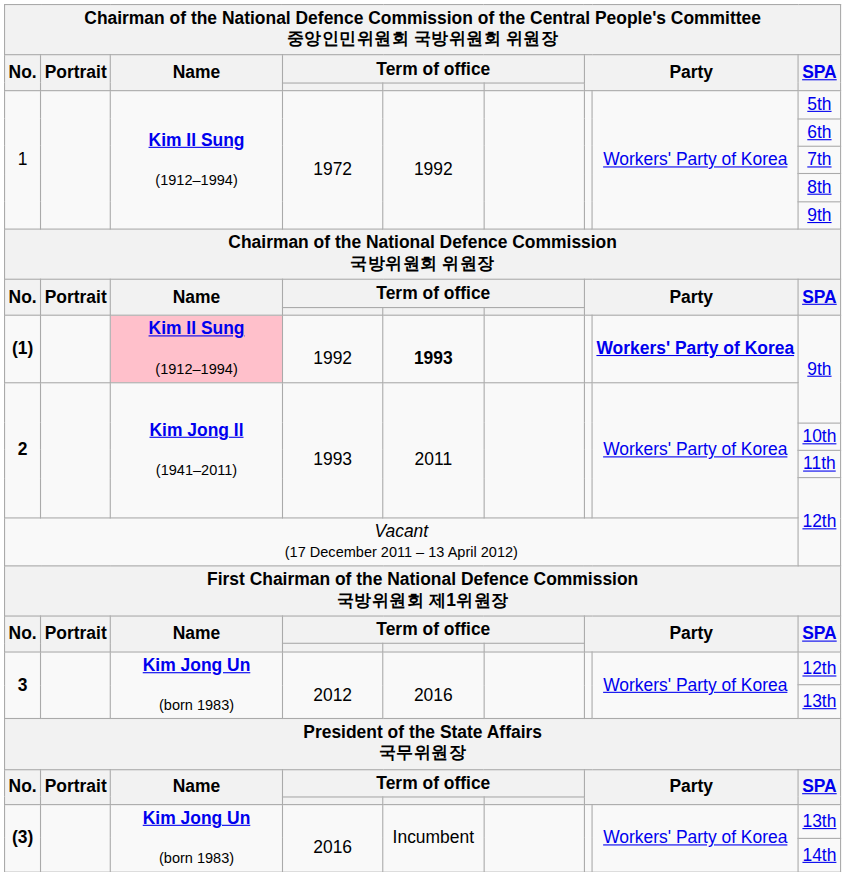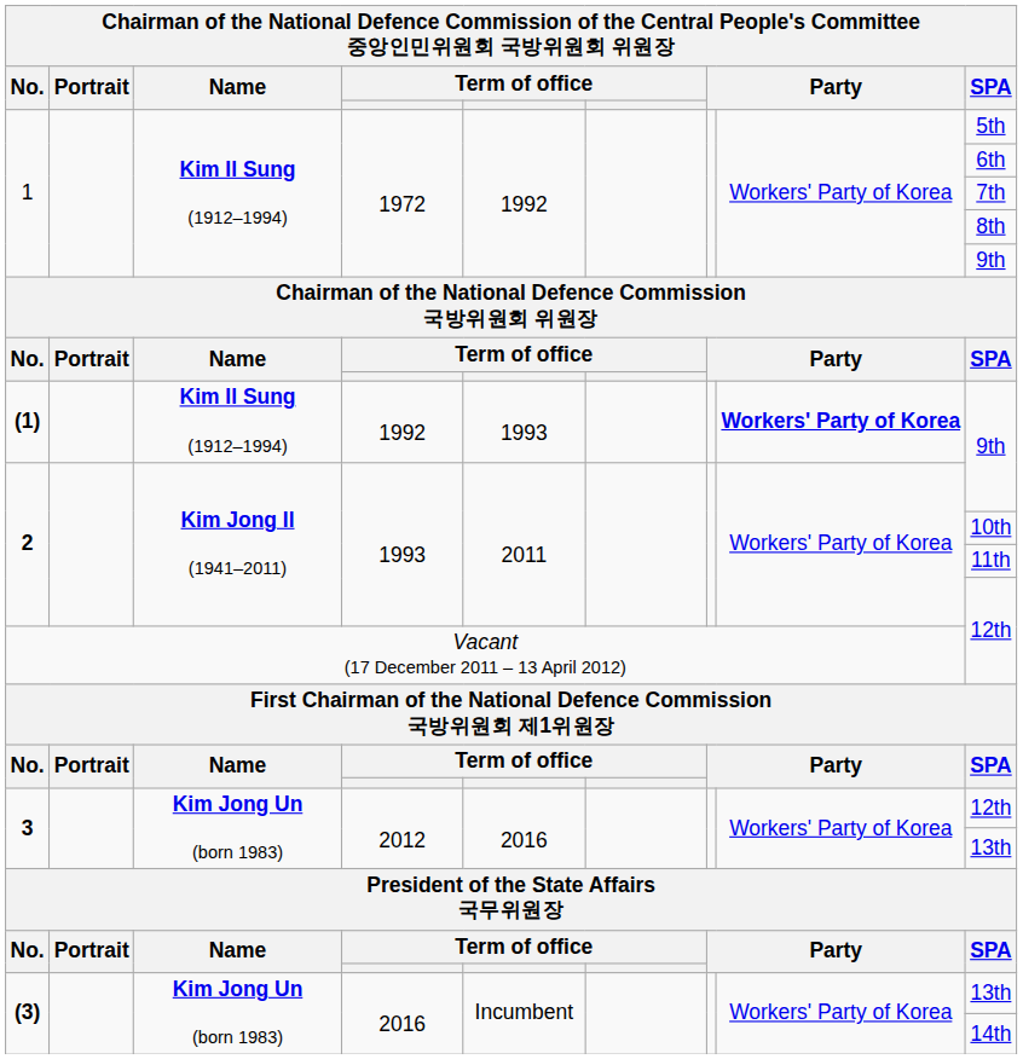(1) | Name: pink background -> no background
(1) | column 5: bold -> normal
